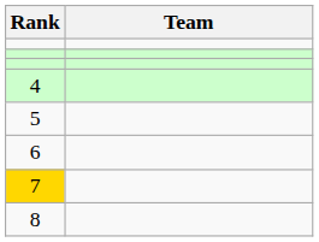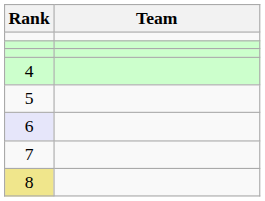row 7 | Rank: no background -> lavender background
row 8 | Rank: gold background -> no background
row 9 | Rank: no background -> khaki background
